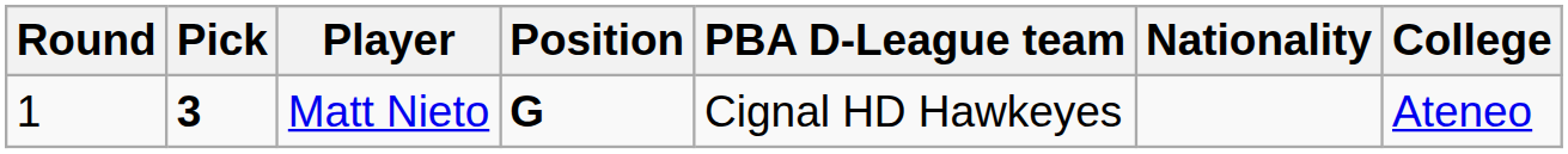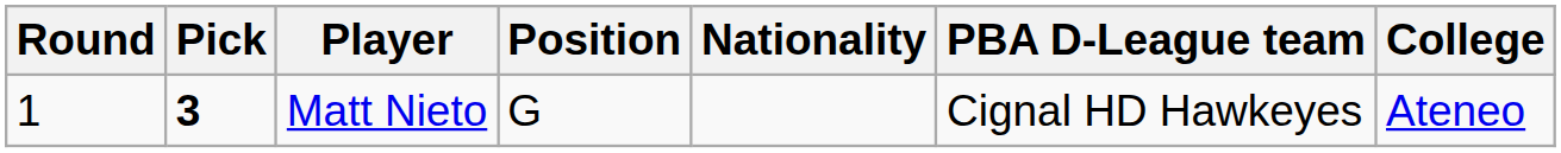columns swapped: Nationality <-> PBA D-League team
Matt Nieto | Position: bold -> normal
